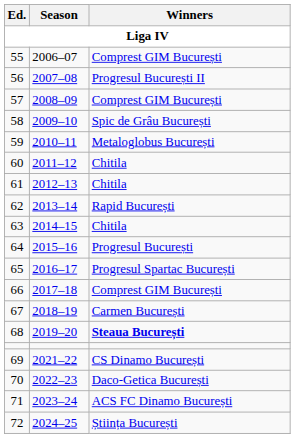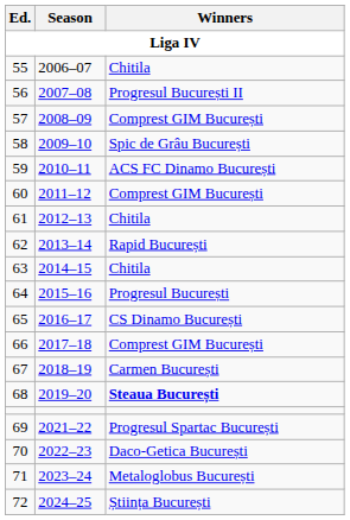55 | Winners: Comprest GIM București -> Chitila
59 | Winners: Metaloglobus București -> ACS FC Dinamo București
60 | Winners: Chitila -> Comprest GIM București
65 | Winners: Progresul Spartac București -> CS Dinamo București
69 | Winners: CS Dinamo București -> Progresul Spartac București
71 | Winners: ACS FC Dinamo București -> Metaloglobus București
